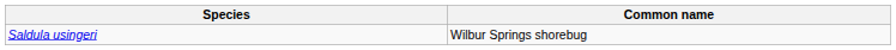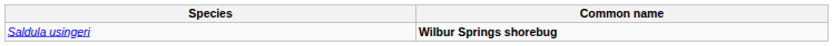Saldula usingeri | Common name: normal -> bold
